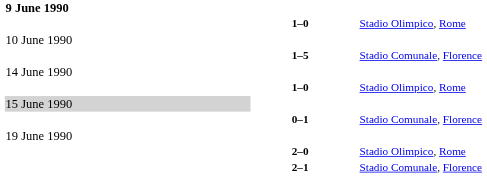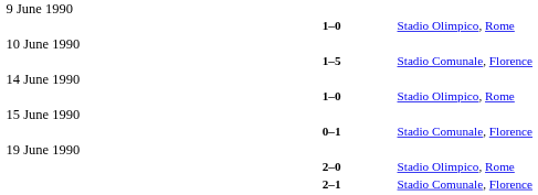9 June 1990 | column 1: bold -> normal
15 June 1990 | column 1: lightgrey background -> no background
